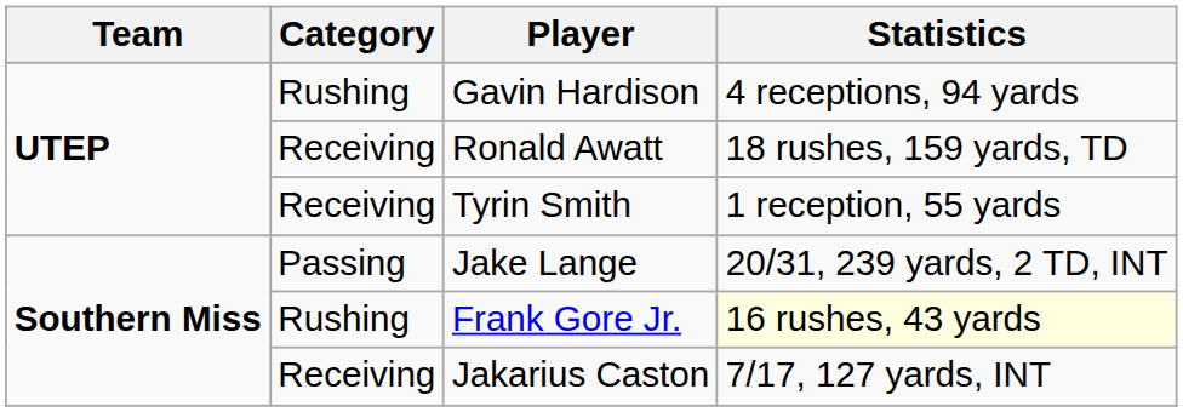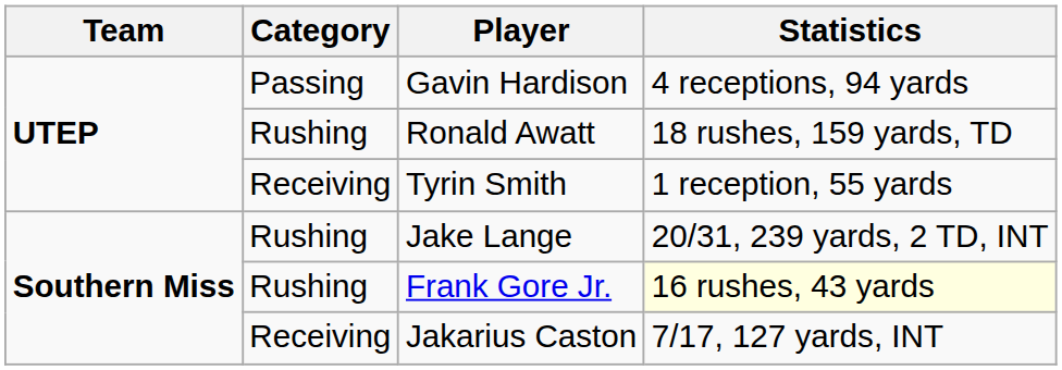Gavin Hardison | Category: Rushing -> Passing
Ronald Awatt | Category: Receiving -> Rushing
Jake Lange | Category: Passing -> Rushing
